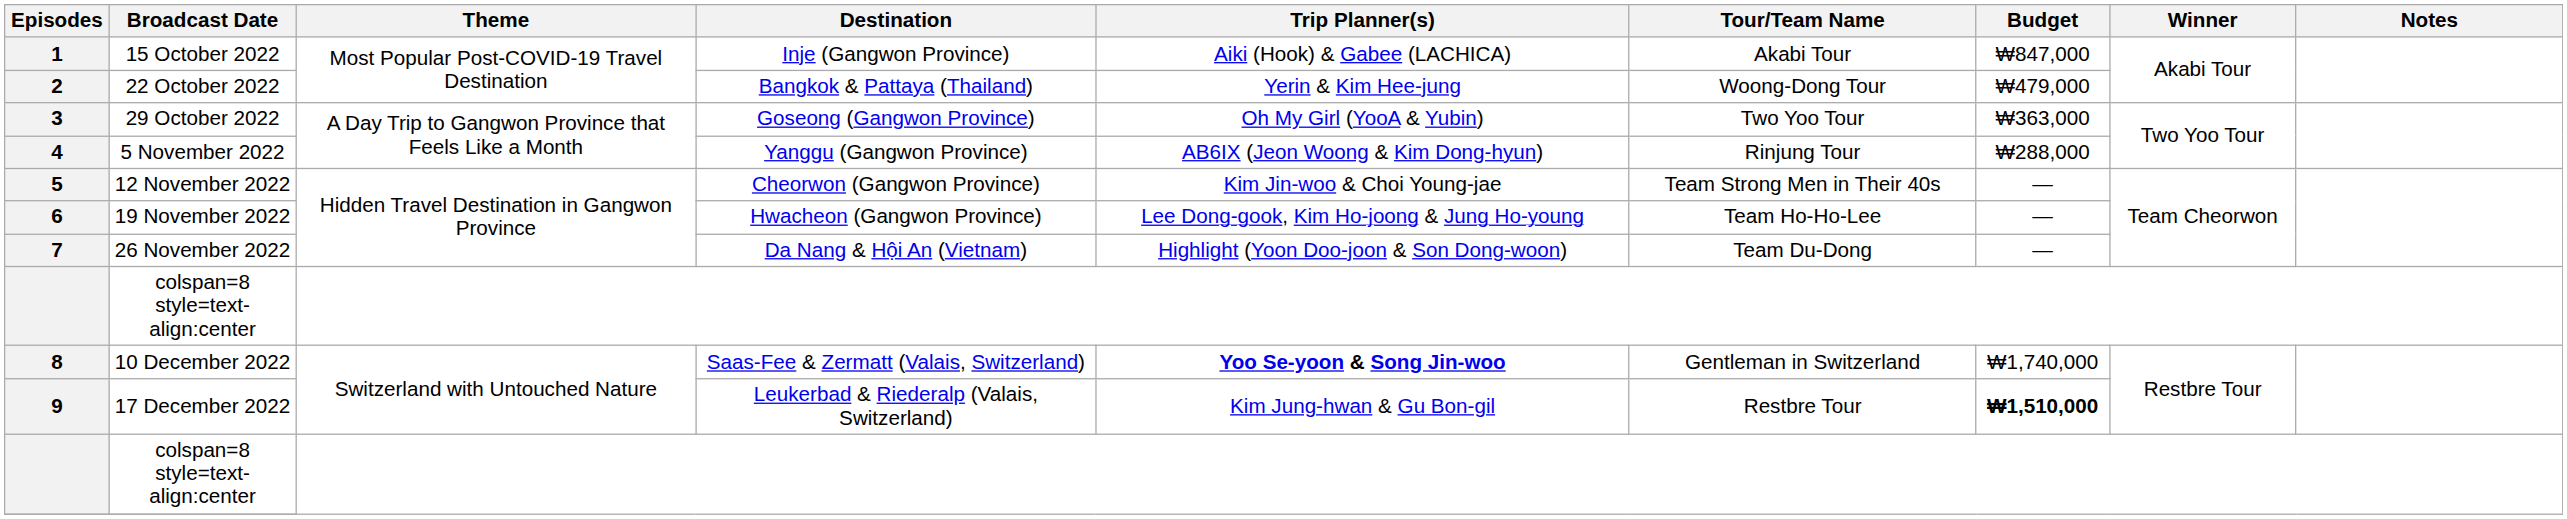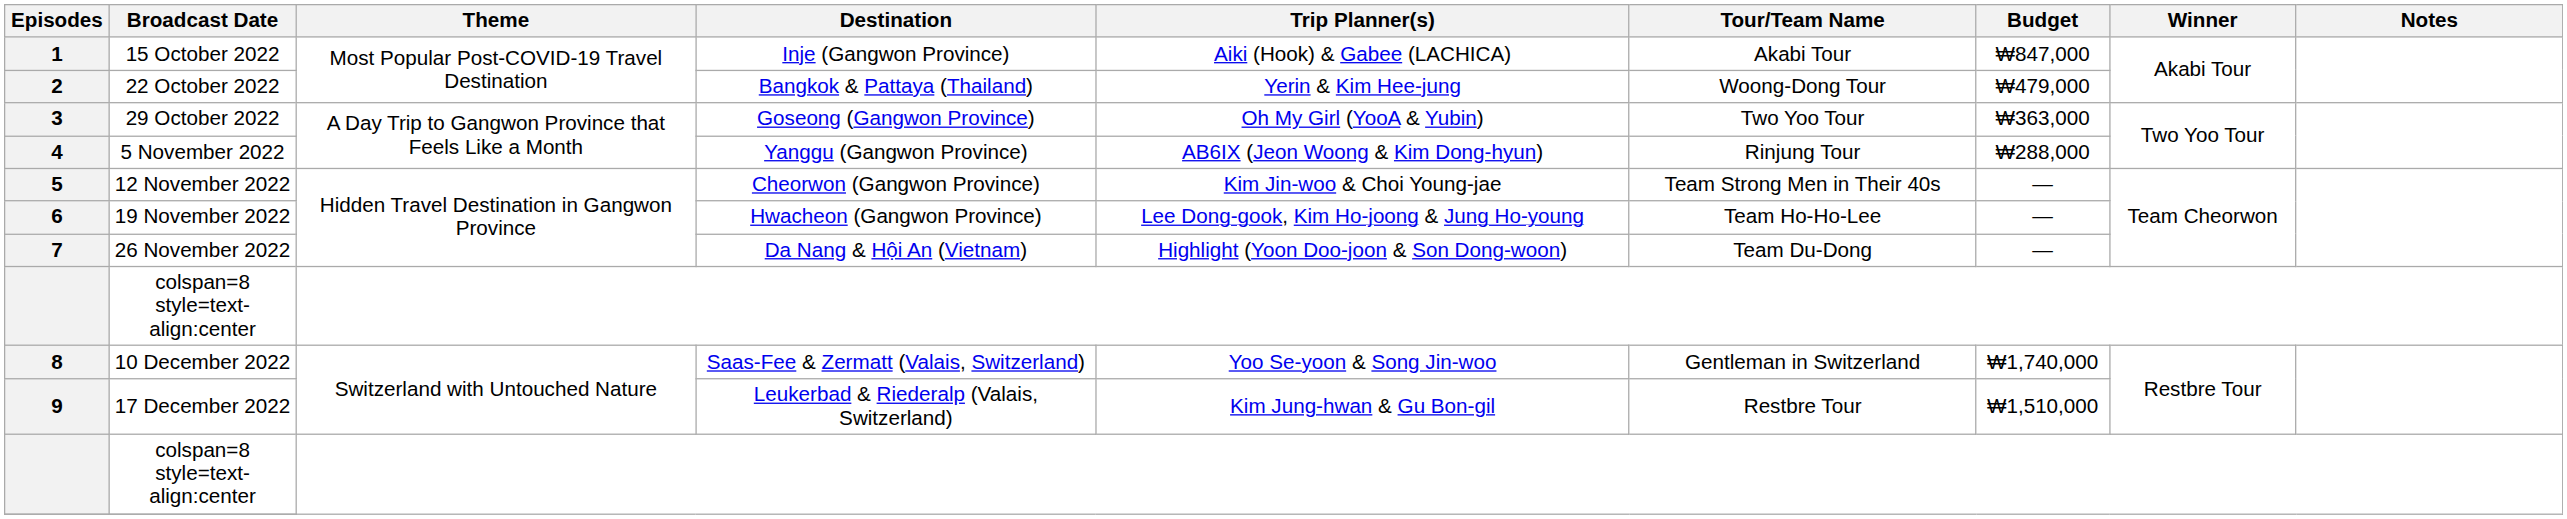8 | Trip Planner(s): bold -> normal
9 | Budget: bold -> normal
